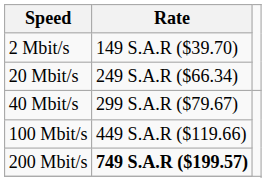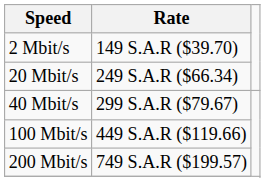200 Mbit/s | Rate: bold -> normal
